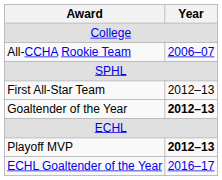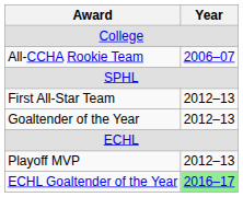Goaltender of the Year | Year: bold -> normal
Playoff MVP | Year: bold -> normal
ECHL Goaltender of the Year | Year: no background -> lightgreen background
